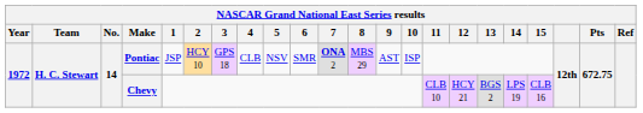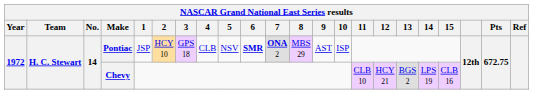Pontiac | 6: normal -> bold
